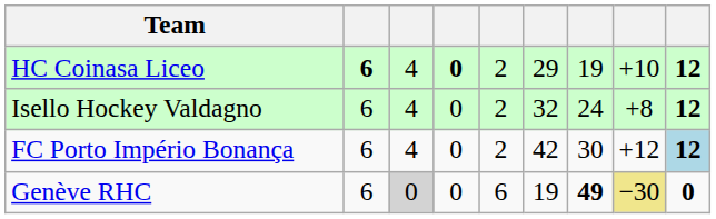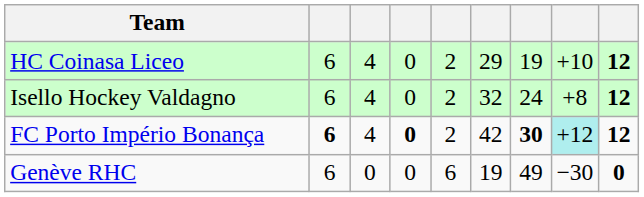HC Coinasa Liceo | column 2: bold -> normal
HC Coinasa Liceo | column 4: bold -> normal
FC Porto Império Bonança | column 2: normal -> bold
FC Porto Império Bonança | column 4: normal -> bold
FC Porto Império Bonança | column 7: normal -> bold
FC Porto Império Bonança | column 8: no background -> paleturquoise background
FC Porto Império Bonança | column 9: lightblue background -> no background
Genève RHC | column 3: lightgrey background -> no background
Genève RHC | column 7: bold -> normal
Genève RHC | column 8: khaki background -> no background
